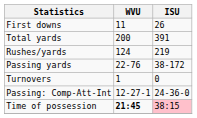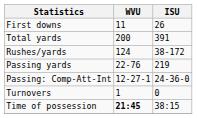Rushes/yards | ISU: 219 -> 38-172
Passing yards | ISU: 38-172 -> 219
rows swapped: Passing: Comp-Att-Int <-> Turnovers
Time of possession | ISU: pink background -> no background
